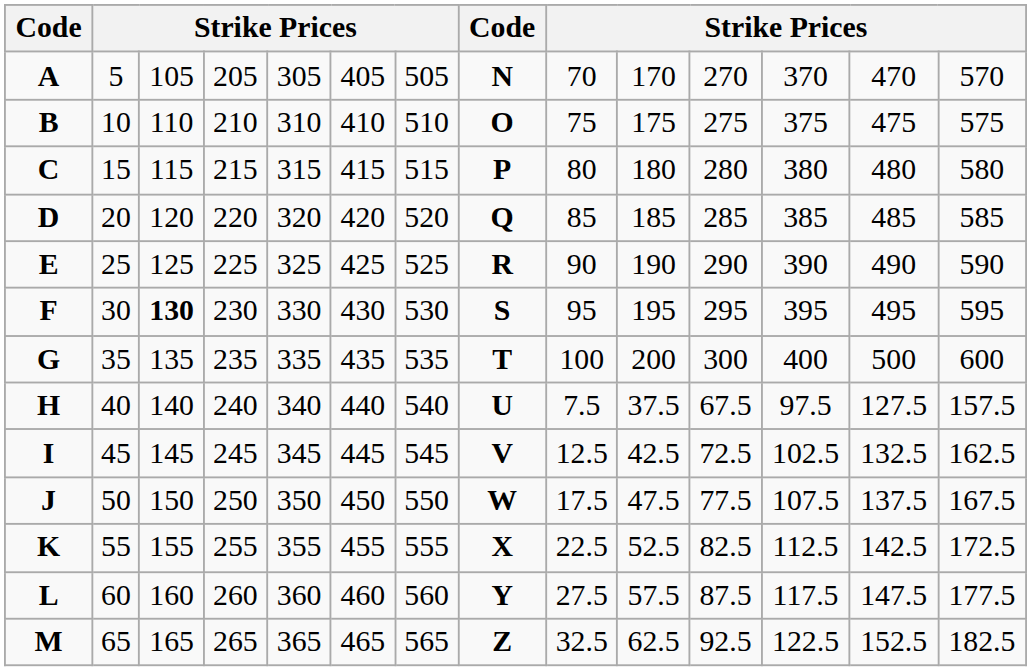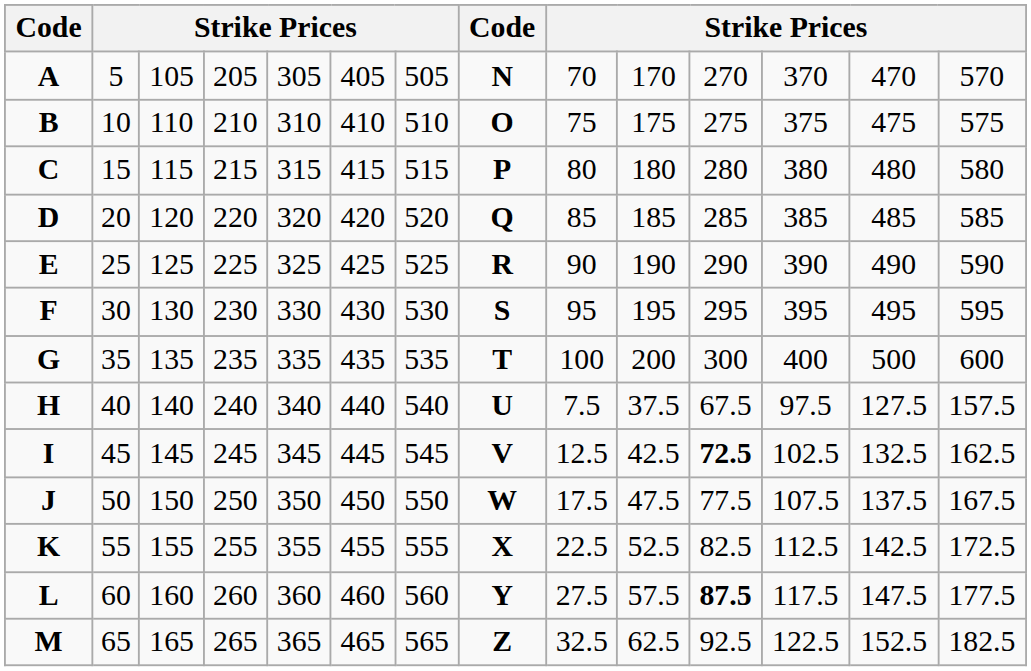F | column 3: bold -> normal
I | column 11: normal -> bold
L | column 11: normal -> bold
